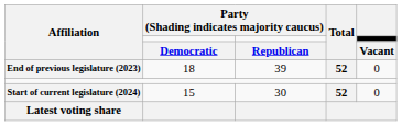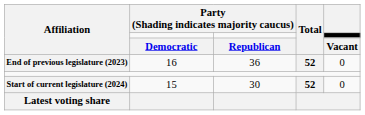End of previous legislature (2023) | column 2: 18 -> 16
End of previous legislature (2023) | column 3: 39 -> 36
